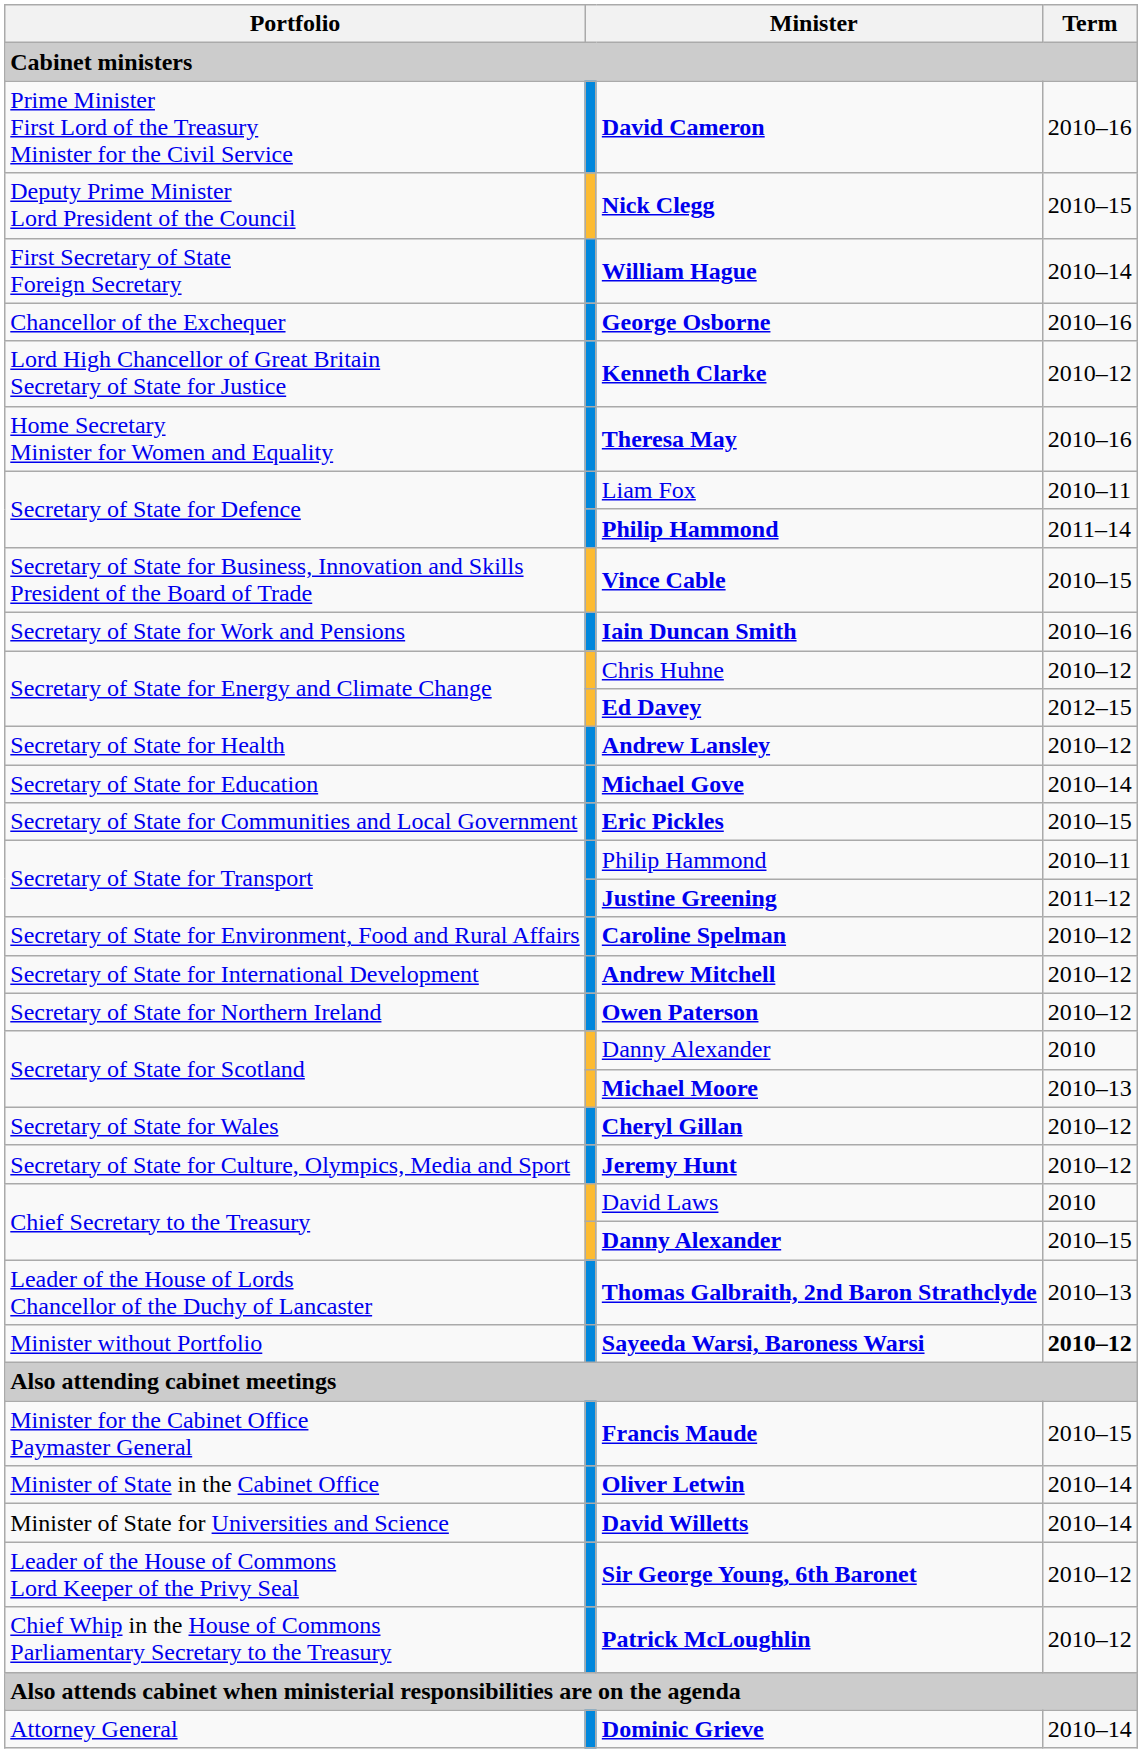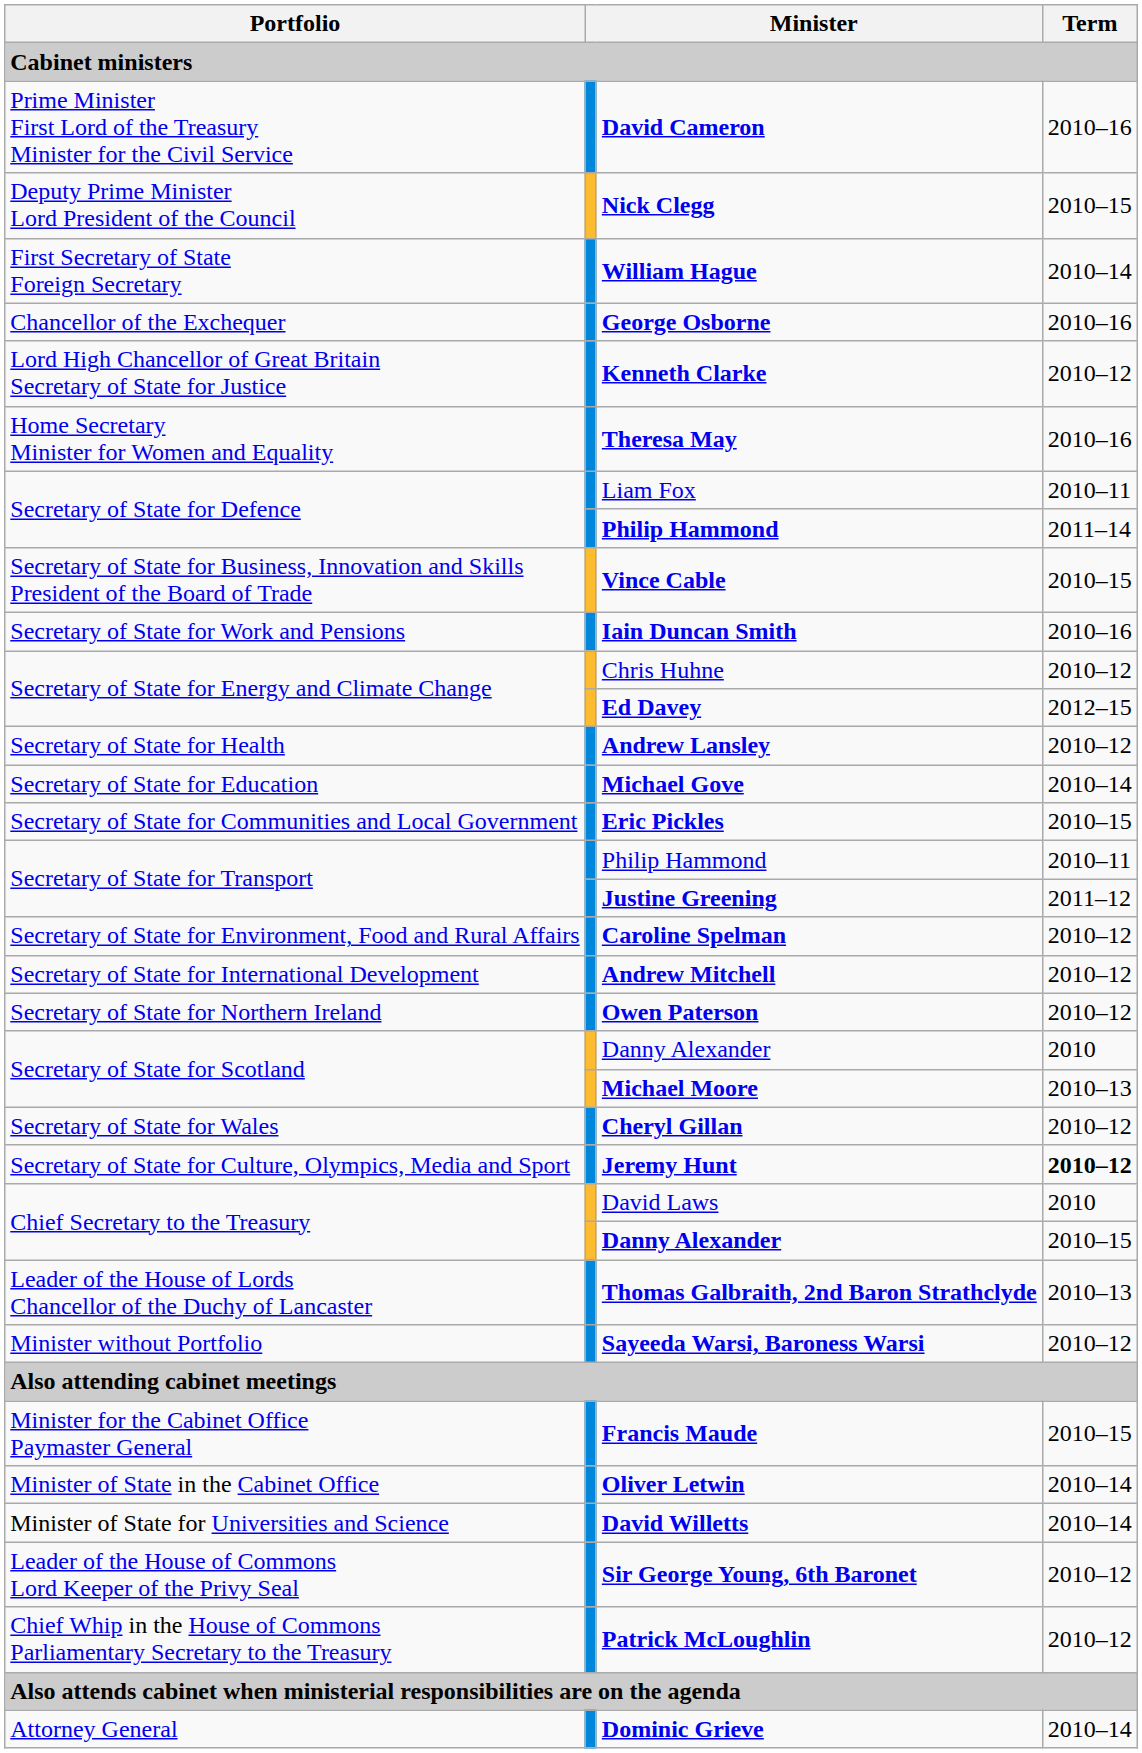Jeremy Hunt | column 4: normal -> bold
Sayeeda Warsi, Baroness Warsi | column 4: bold -> normal
